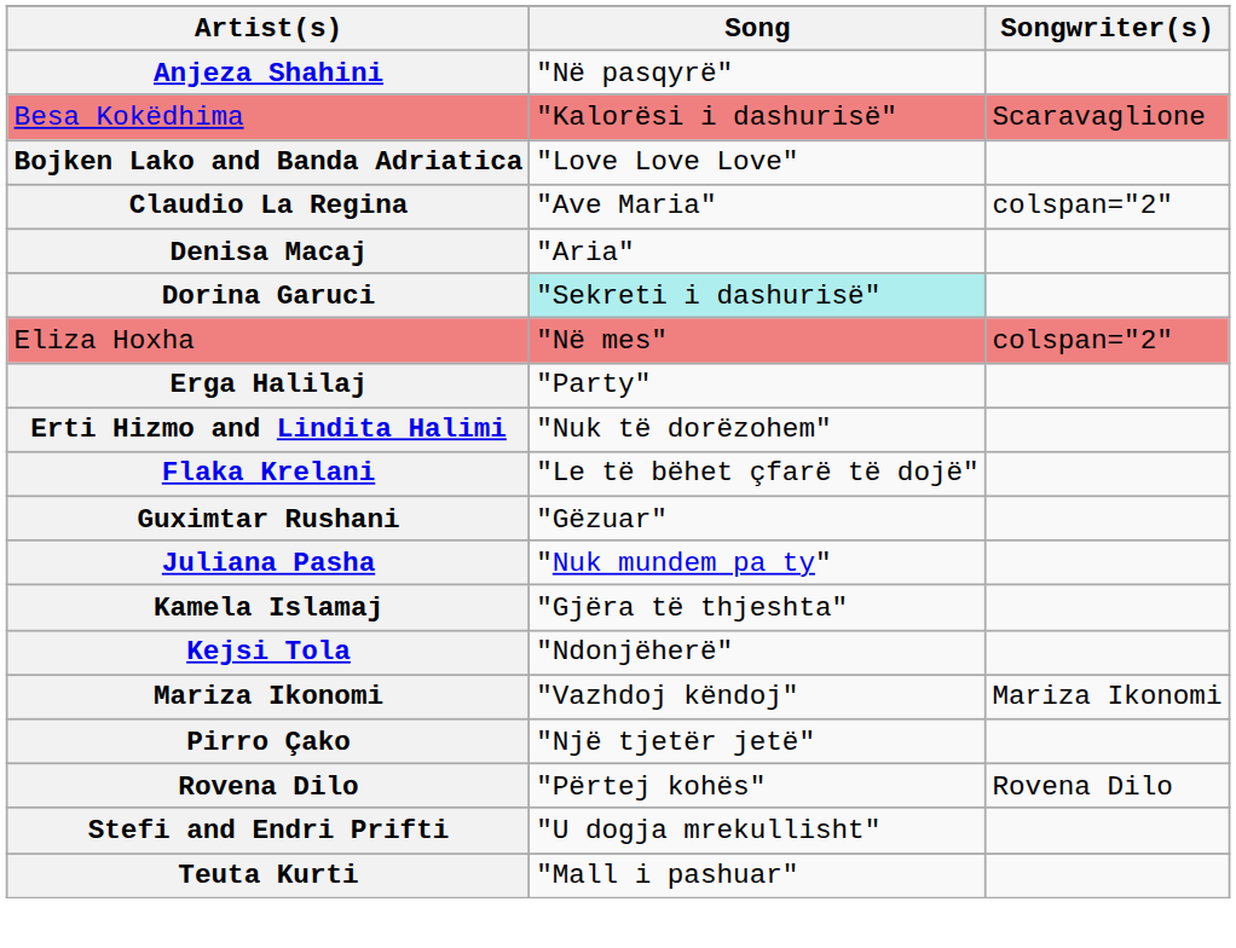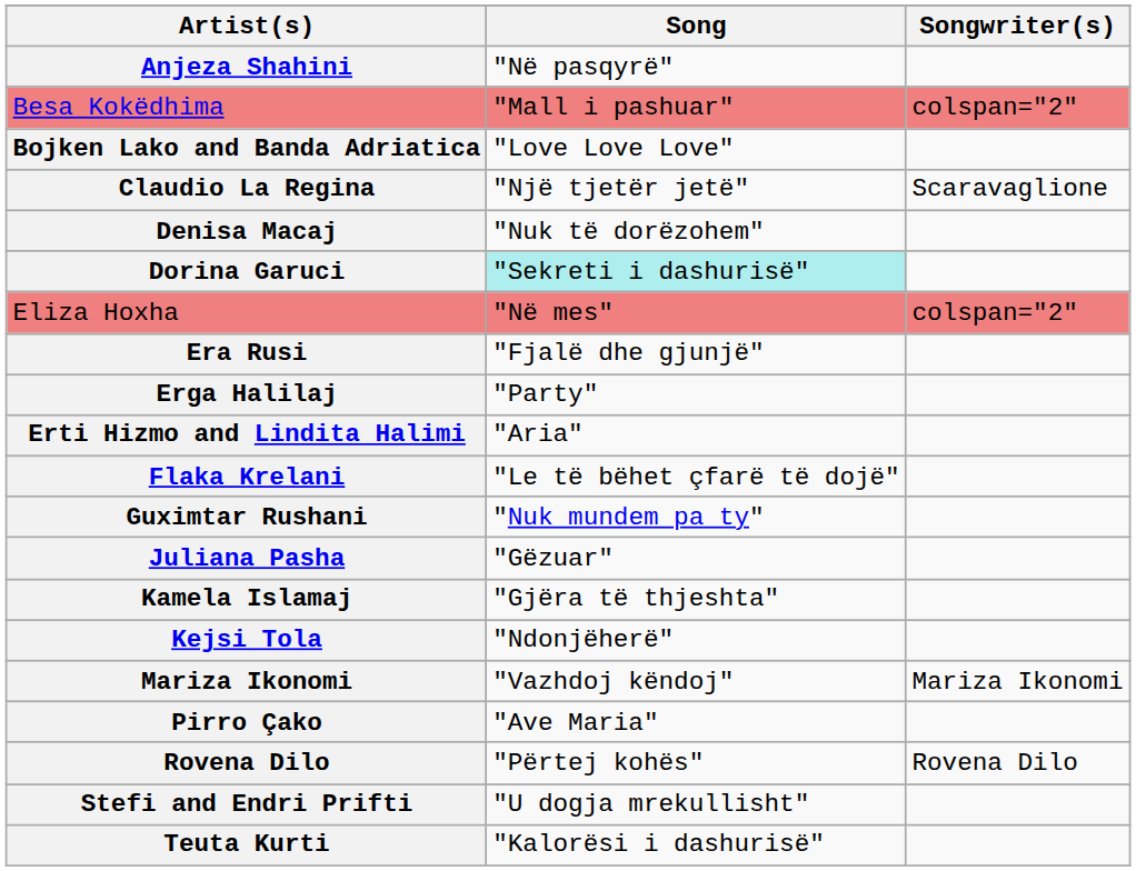Besa Kokëdhima | Song: "Kalorësi i dashurisë" -> "Mall i pashuar"
Besa Kokëdhima | Songwriter(s): Scaravaglione -> colspan="2"
Claudio La Regina | Song: "Ave Maria" -> "Një tjetër jetë"
Claudio La Regina | Songwriter(s): colspan="2" -> Scaravaglione
Denisa Macaj | Song: "Aria" -> "Nuk të dorëzohem"
+ row: Era Rusi | "Fjalë dhe gjunjë"
Erti Hizmo and Lindita Halimi | Song: "Nuk të dorëzohem" -> "Aria"
Guximtar Rushani | Song: "Gëzuar" -> "Nuk mundem pa ty"
Juliana Pasha | Song: "Nuk mundem pa ty" -> "Gëzuar"
Pirro Çako | Song: "Një tjetër jetë" -> "Ave Maria"
Teuta Kurti | Song: "Mall i pashuar" -> "Kalorësi i dashurisë"
